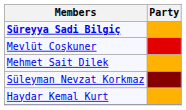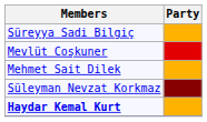Süreyya Sadi Bilgiç | Members: bold -> normal
Haydar Kemal Kurt | Members: normal -> bold
